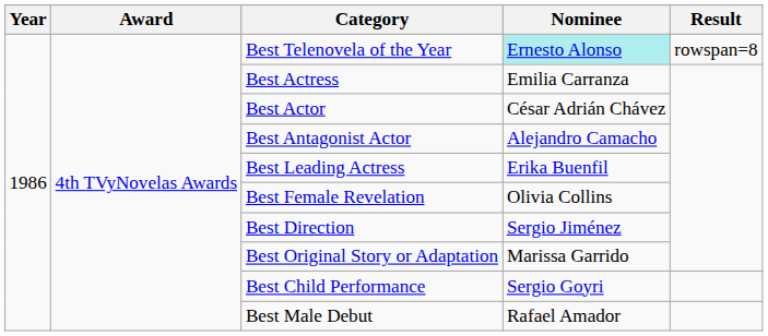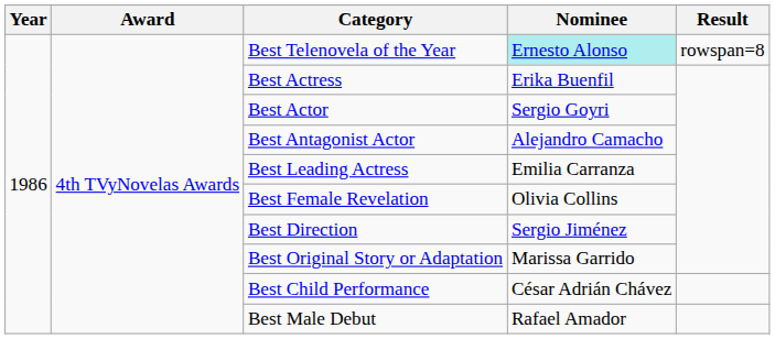Best Actress | Nominee: Emilia Carranza -> Erika Buenfil
Best Actor | Nominee: César Adrián Chávez -> Sergio Goyri
Best Leading Actress | Nominee: Erika Buenfil -> Emilia Carranza
Best Child Performance | Nominee: Sergio Goyri -> César Adrián Chávez
